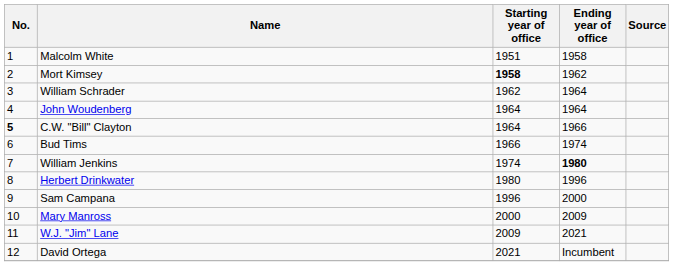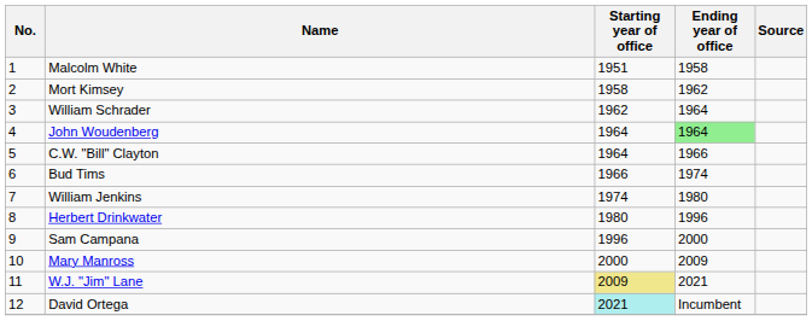Mort Kimsey | Starting year of office: bold -> normal
John Woudenberg | Ending year of office: no background -> lightgreen background
C.W. "Bill" Clayton | No.: bold -> normal
William Jenkins | Ending year of office: bold -> normal
W.J. "Jim" Lane | Starting year of office: no background -> khaki background
David Ortega | Starting year of office: no background -> paleturquoise background
